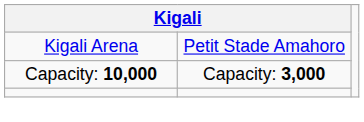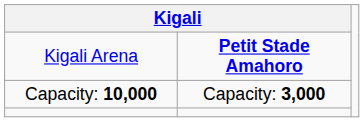Kigali Arena | column 2: normal -> bold
